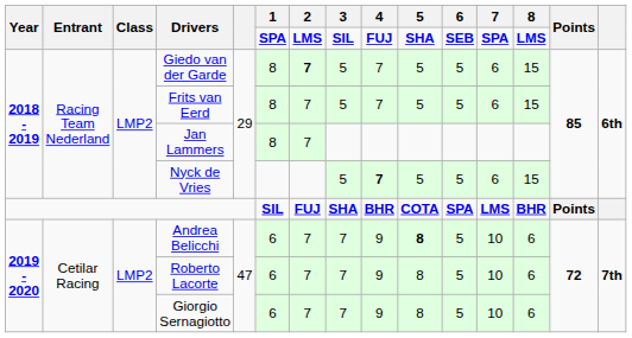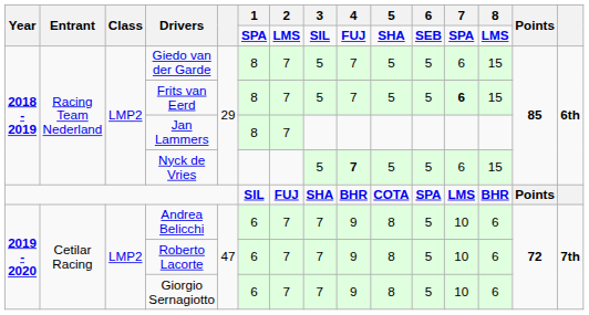Giedo van der Garde | 2: bold -> normal
Frits van Eerd | 7: normal -> bold
Andrea Belicchi | 5: bold -> normal
